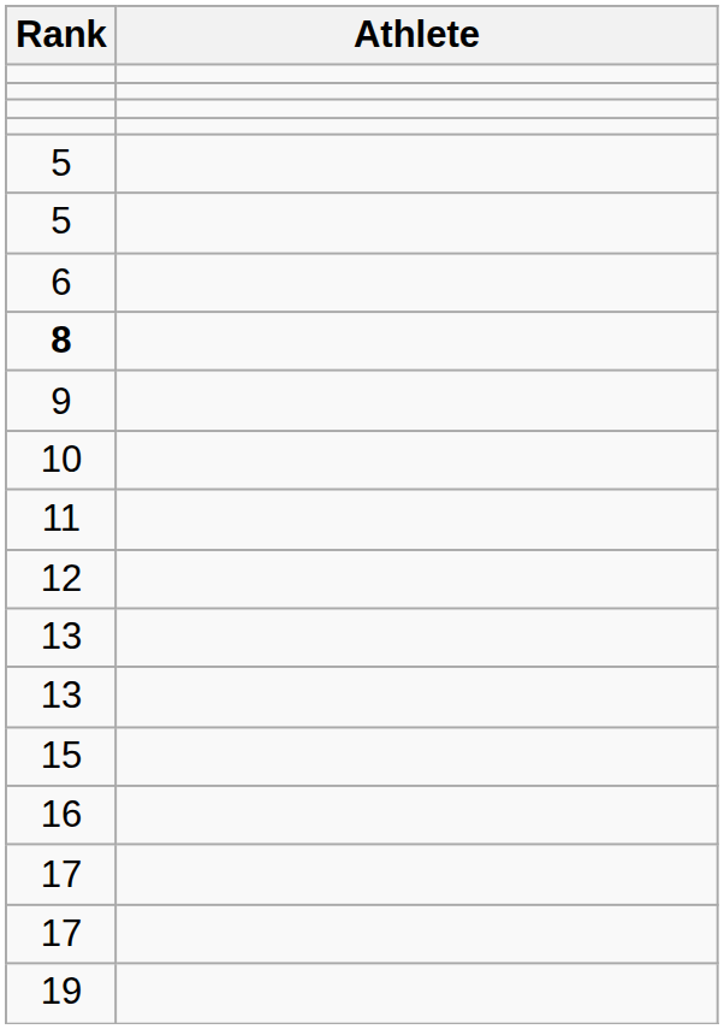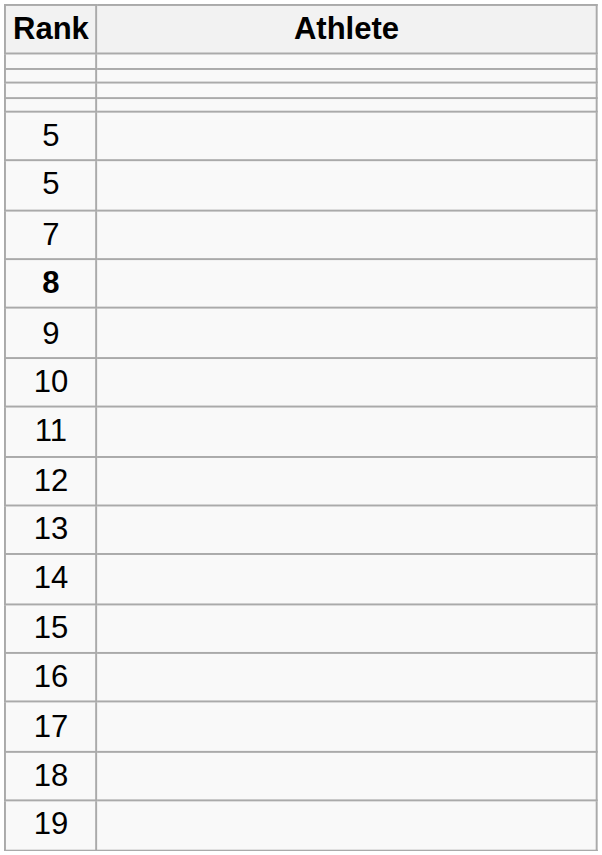row 8 | Rank: 6 -> 7
row 15 | Rank: 13 -> 14
row 19 | Rank: 17 -> 18
